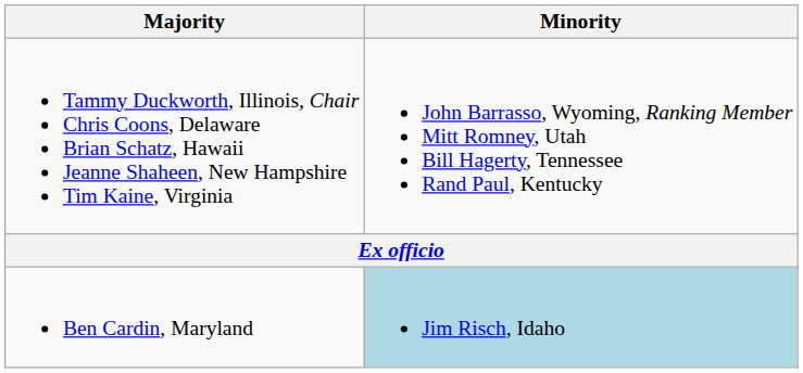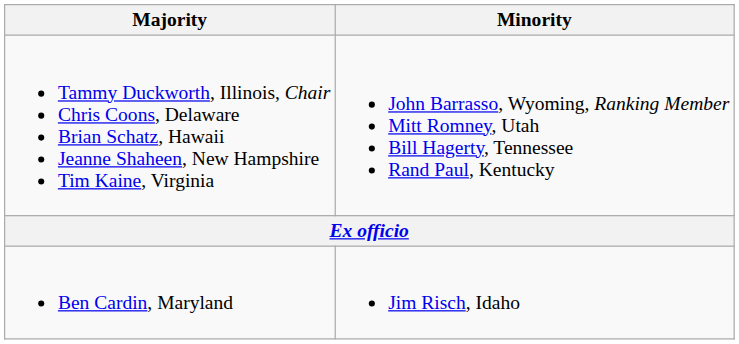Ben Cardin, Maryland | Minority: lightblue background -> no background
